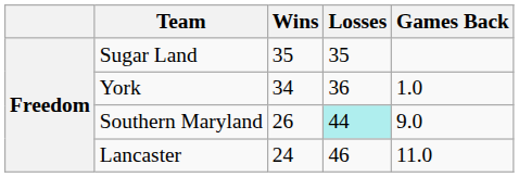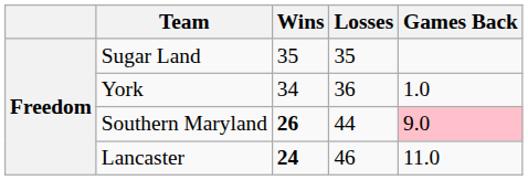Southern Maryland | Wins: normal -> bold
Southern Maryland | Losses: paleturquoise background -> no background
Southern Maryland | Games Back: no background -> pink background
Lancaster | Wins: normal -> bold
